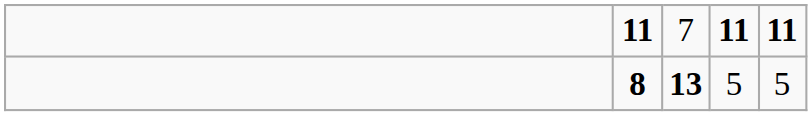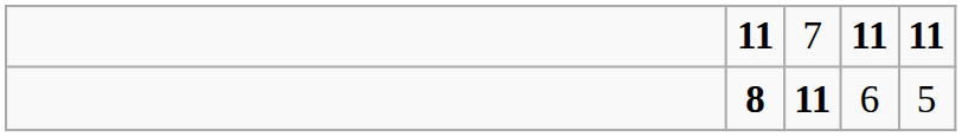row 2 | column 3: 13 -> 11
row 2 | column 4: 5 -> 6
